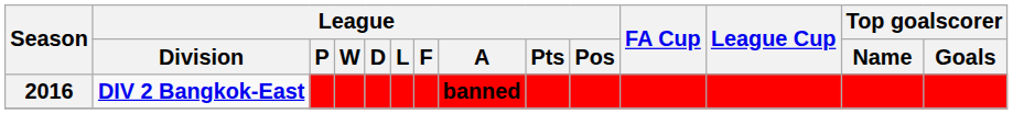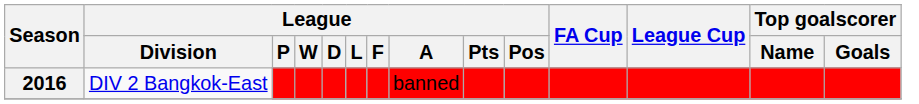2016 | League / Division: bold -> normal
2016 | League / A: bold -> normal
